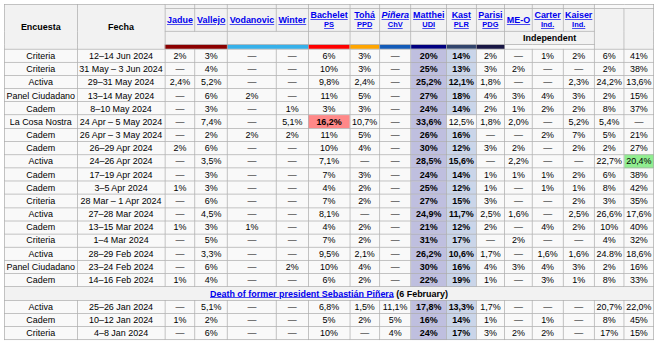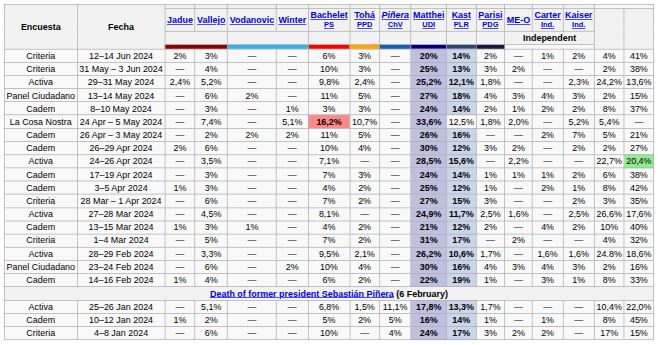12–14 Jun 2024 | column 16: 6% -> 4%
3–5 Apr 2024 | Carter Ind. / Independent: 1% -> 2%
25–26 Jan 2024 | column 16: 20,7% -> 10,4%
